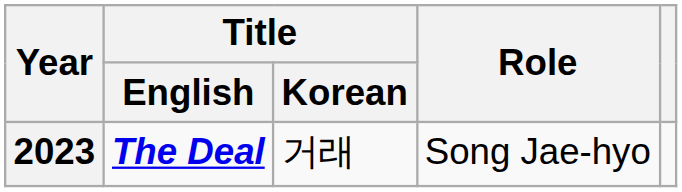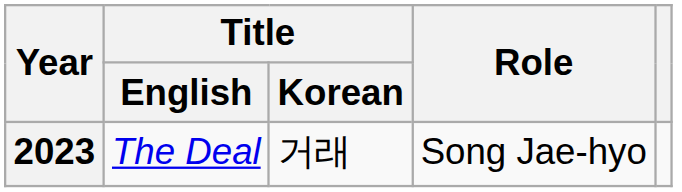2023 | Title / English: bold -> normal
